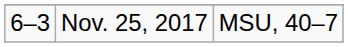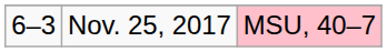Nov. 25, 2017 | column 3: no background -> pink background
